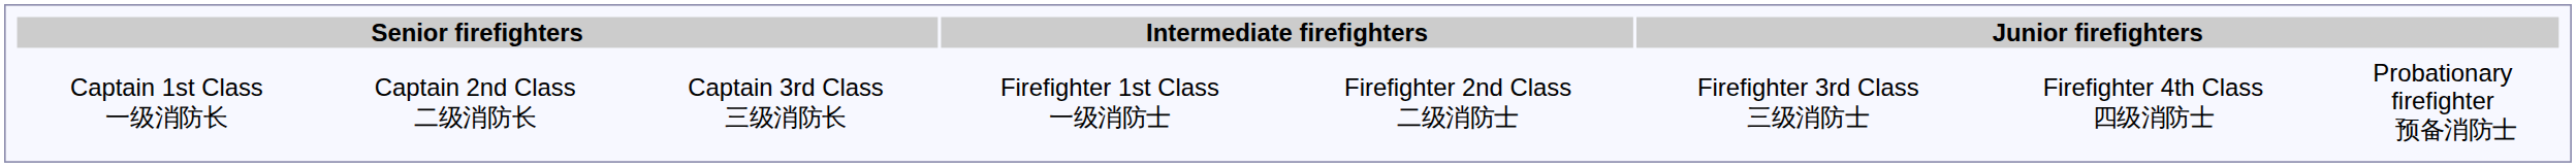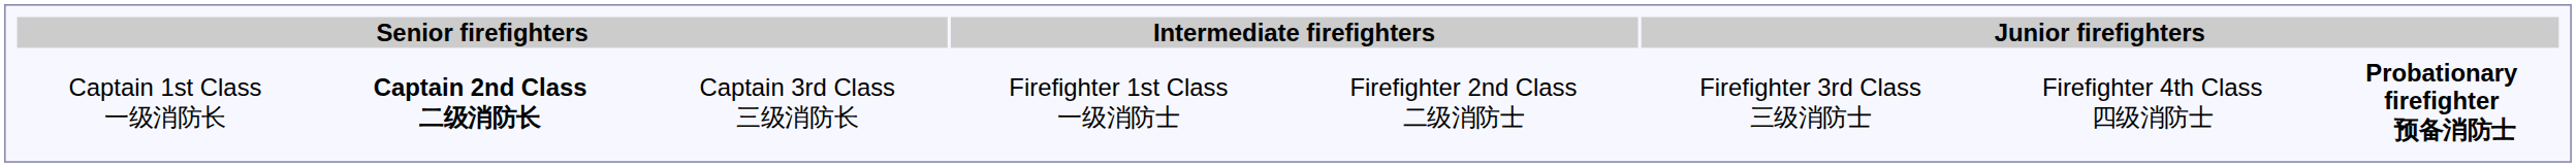Captain 1st Class 一级消防长 | column 2: normal -> bold
Captain 1st Class 一级消防长 | column 8: normal -> bold
